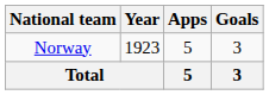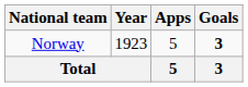Norway | Goals: normal -> bold
